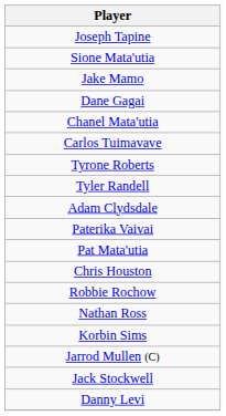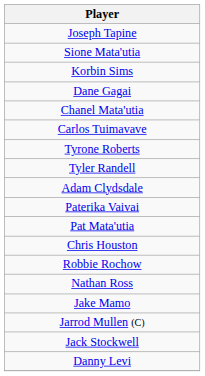row 4 | column 1: Jake Mamo -> Korbin Sims
row 16 | column 1: Korbin Sims -> Jake Mamo
